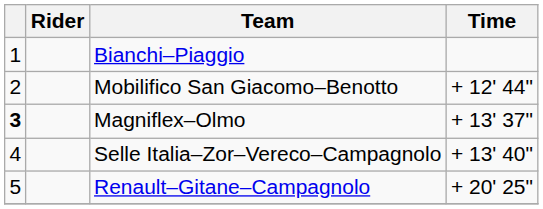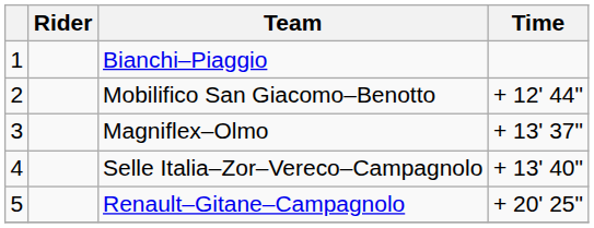Magniflex–Olmo | column 1: bold -> normal
